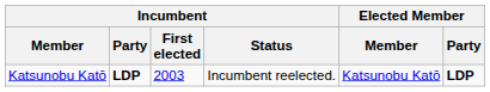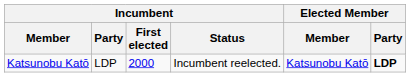row 3 | Incumbent / Party: bold -> normal
row 3 | Incumbent / First elected: 2003 -> 2000
